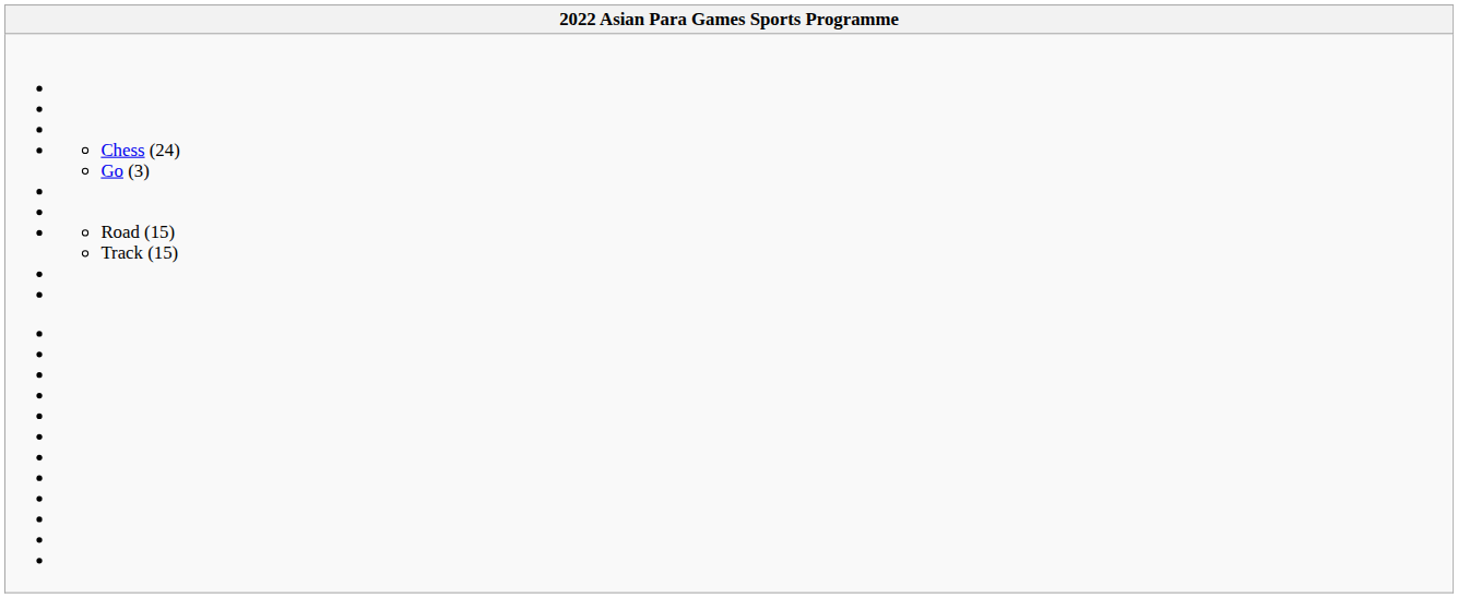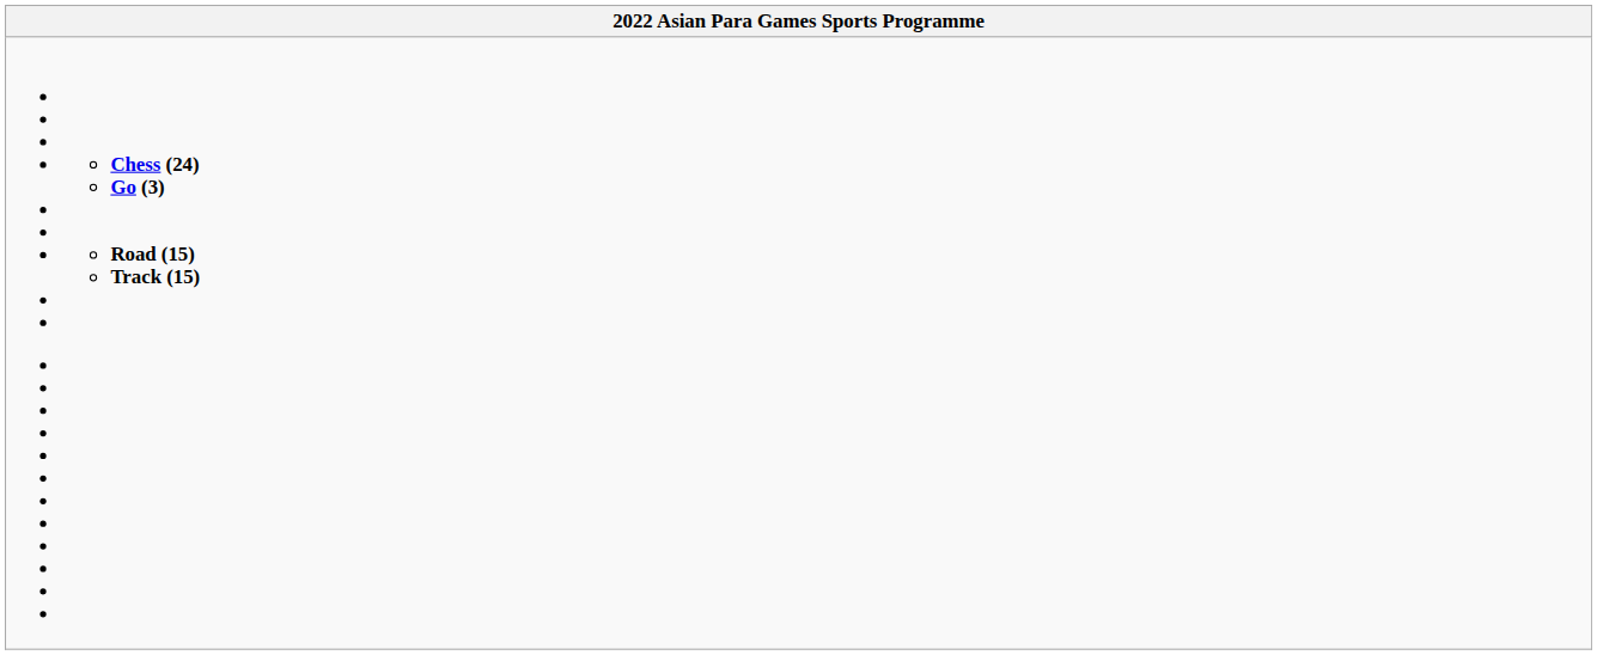row 2 | column 1: normal -> bold
